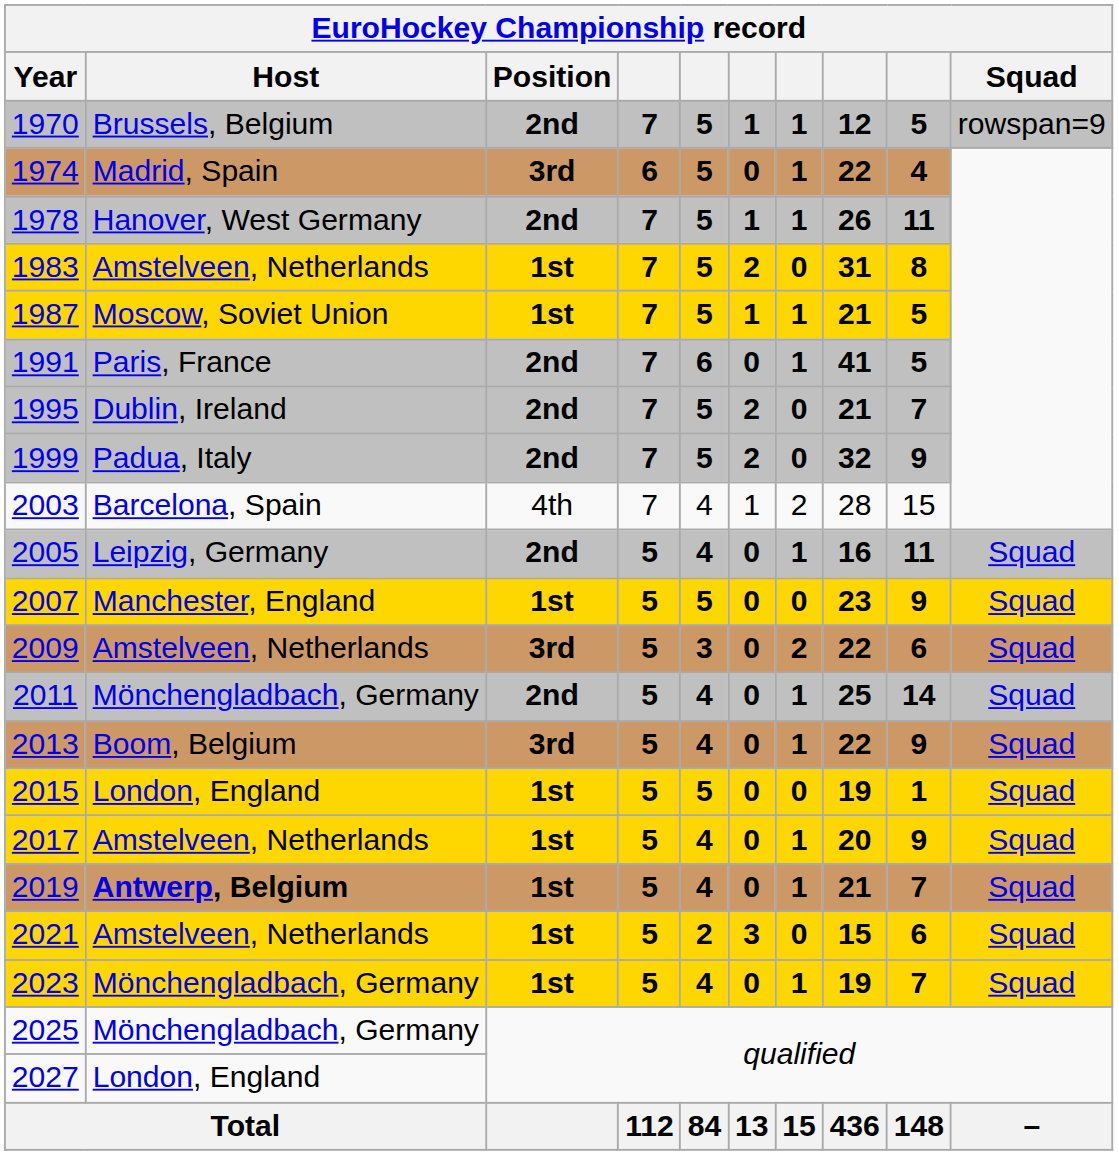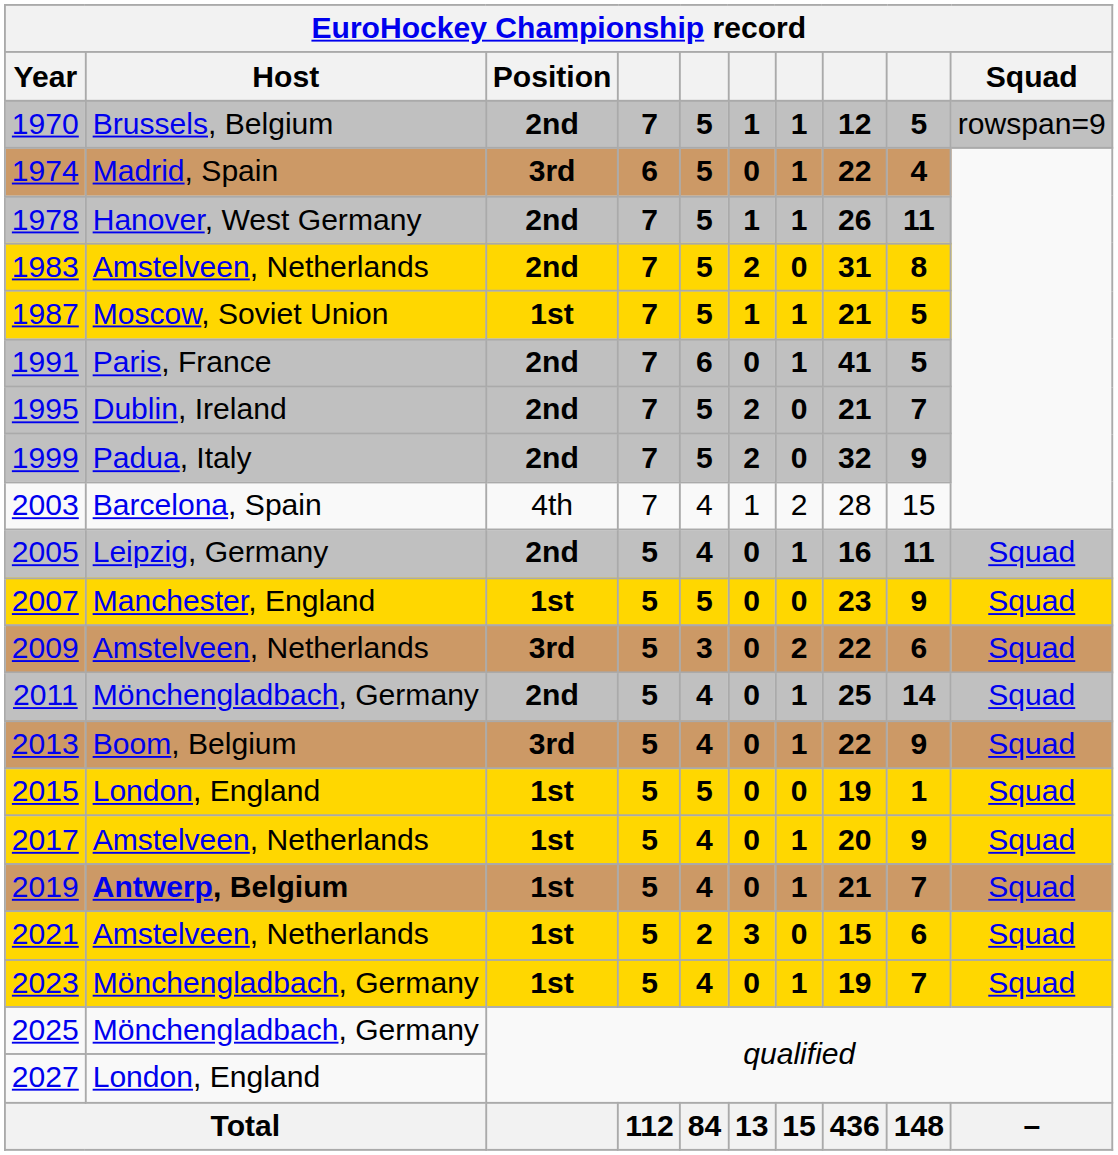1983 | Position: 1st -> 2nd
